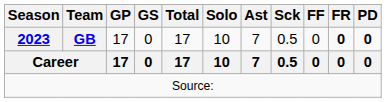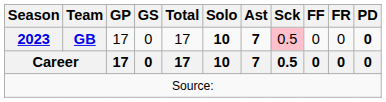2023 | Solo: normal -> bold
2023 | Ast: normal -> bold
2023 | Sck: no background -> pink background
2023 | FR: bold -> normal
